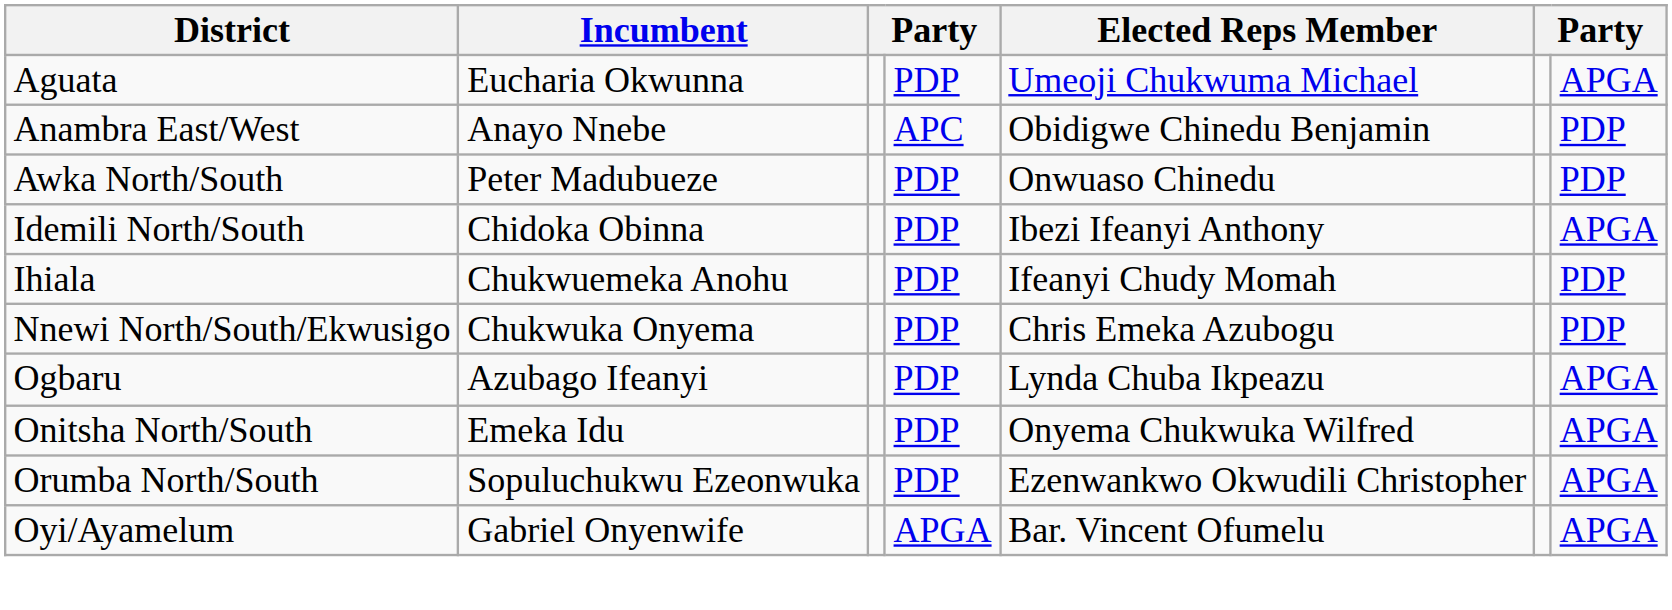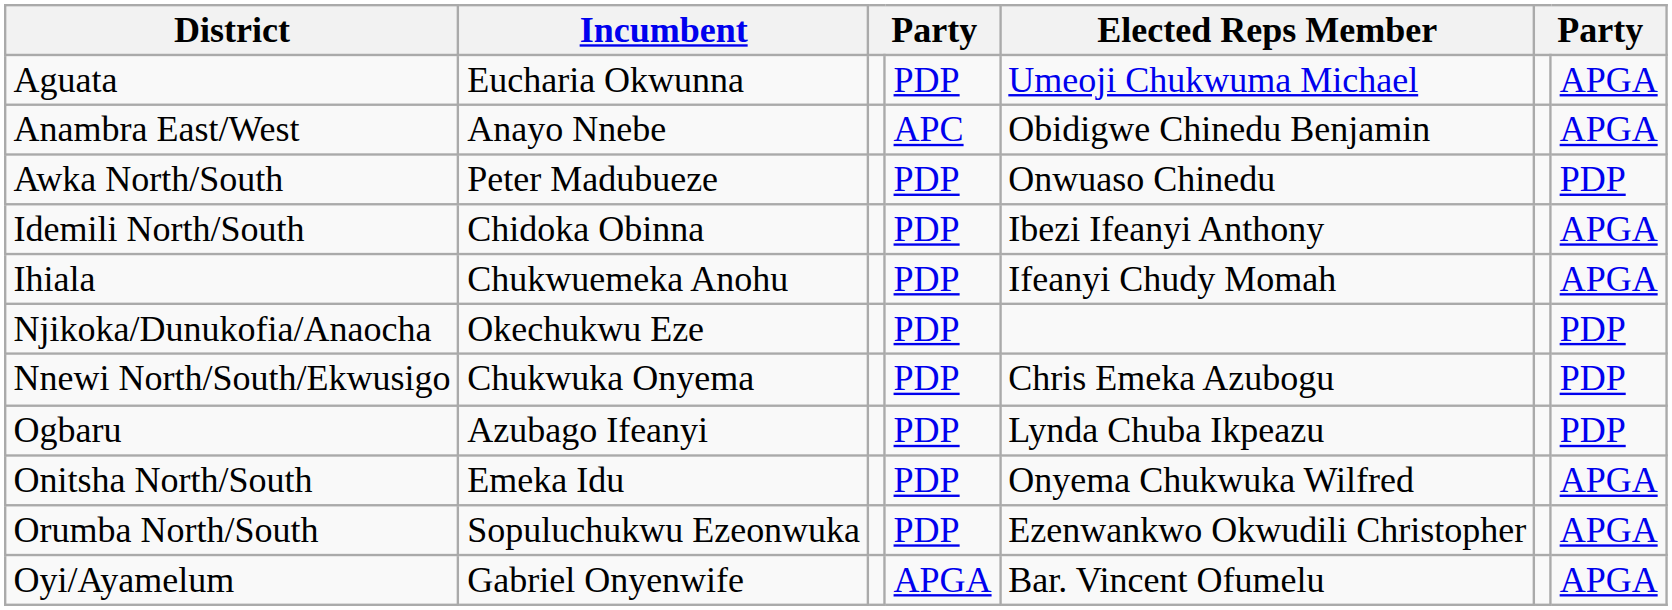Anambra East/West | column 7: PDP -> APGA
Ihiala | column 7: PDP -> APGA
+ row: Njikoka/Dunukofia/Anaocha | Okechukwu Eze | PDP | PDP
Ogbaru | column 7: APGA -> PDP
